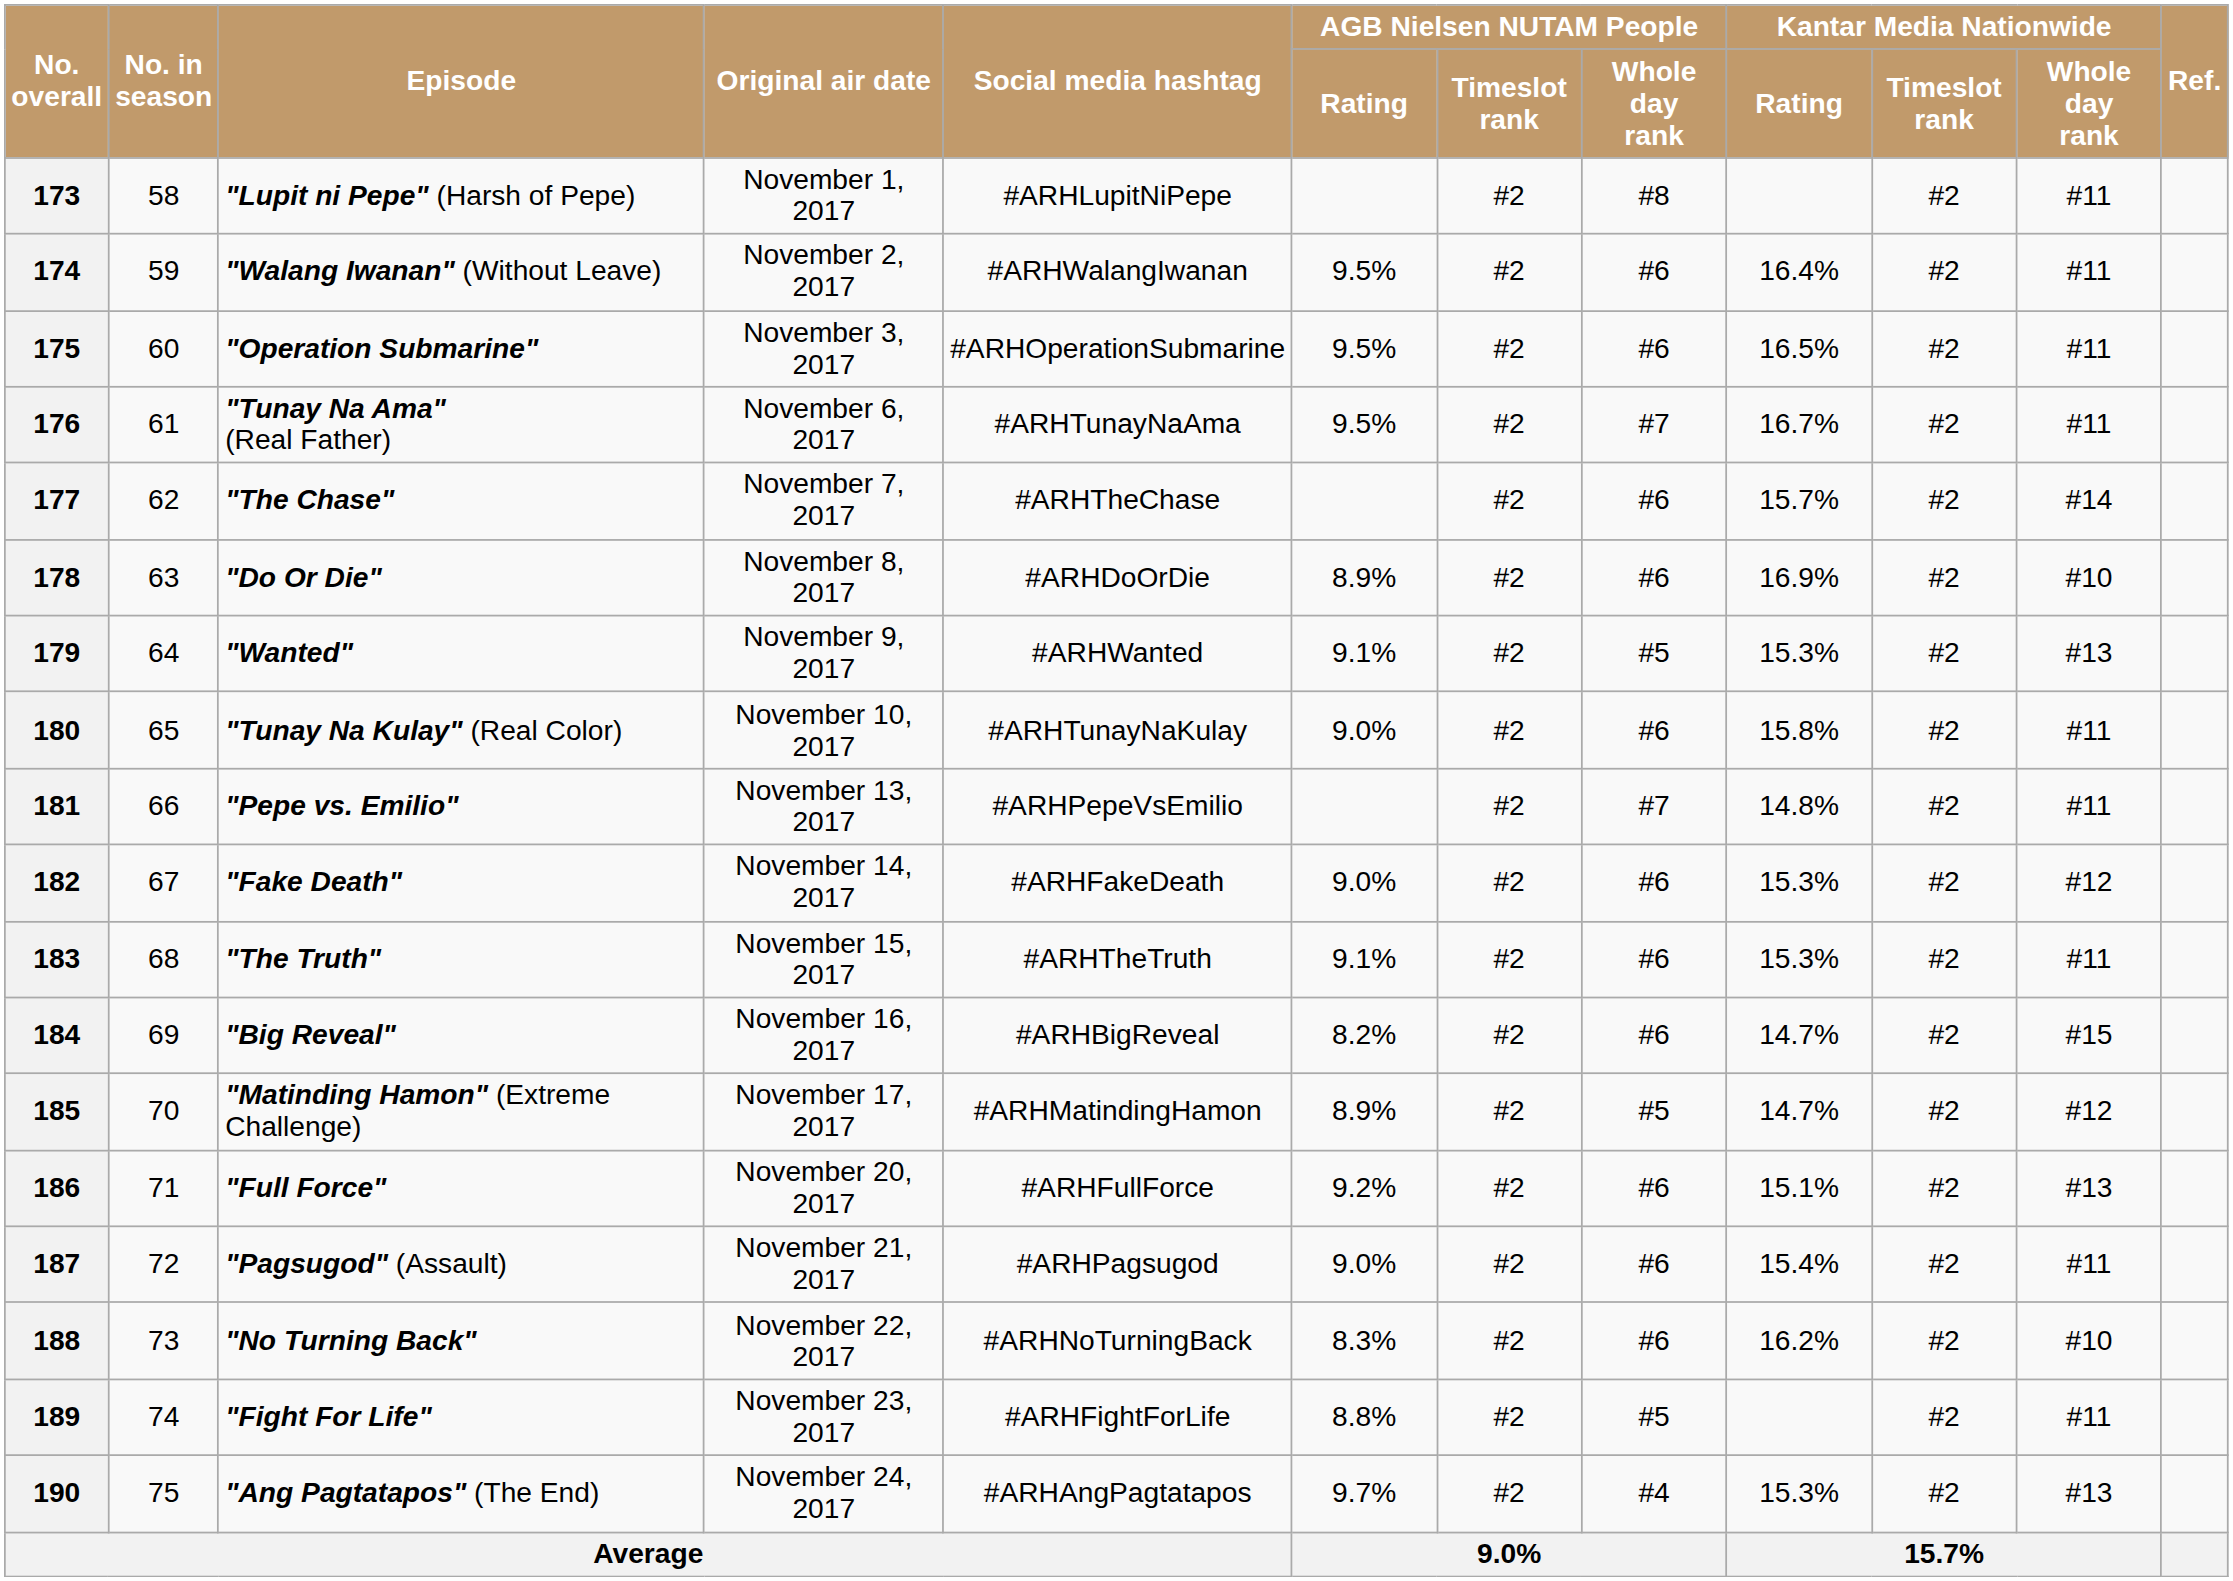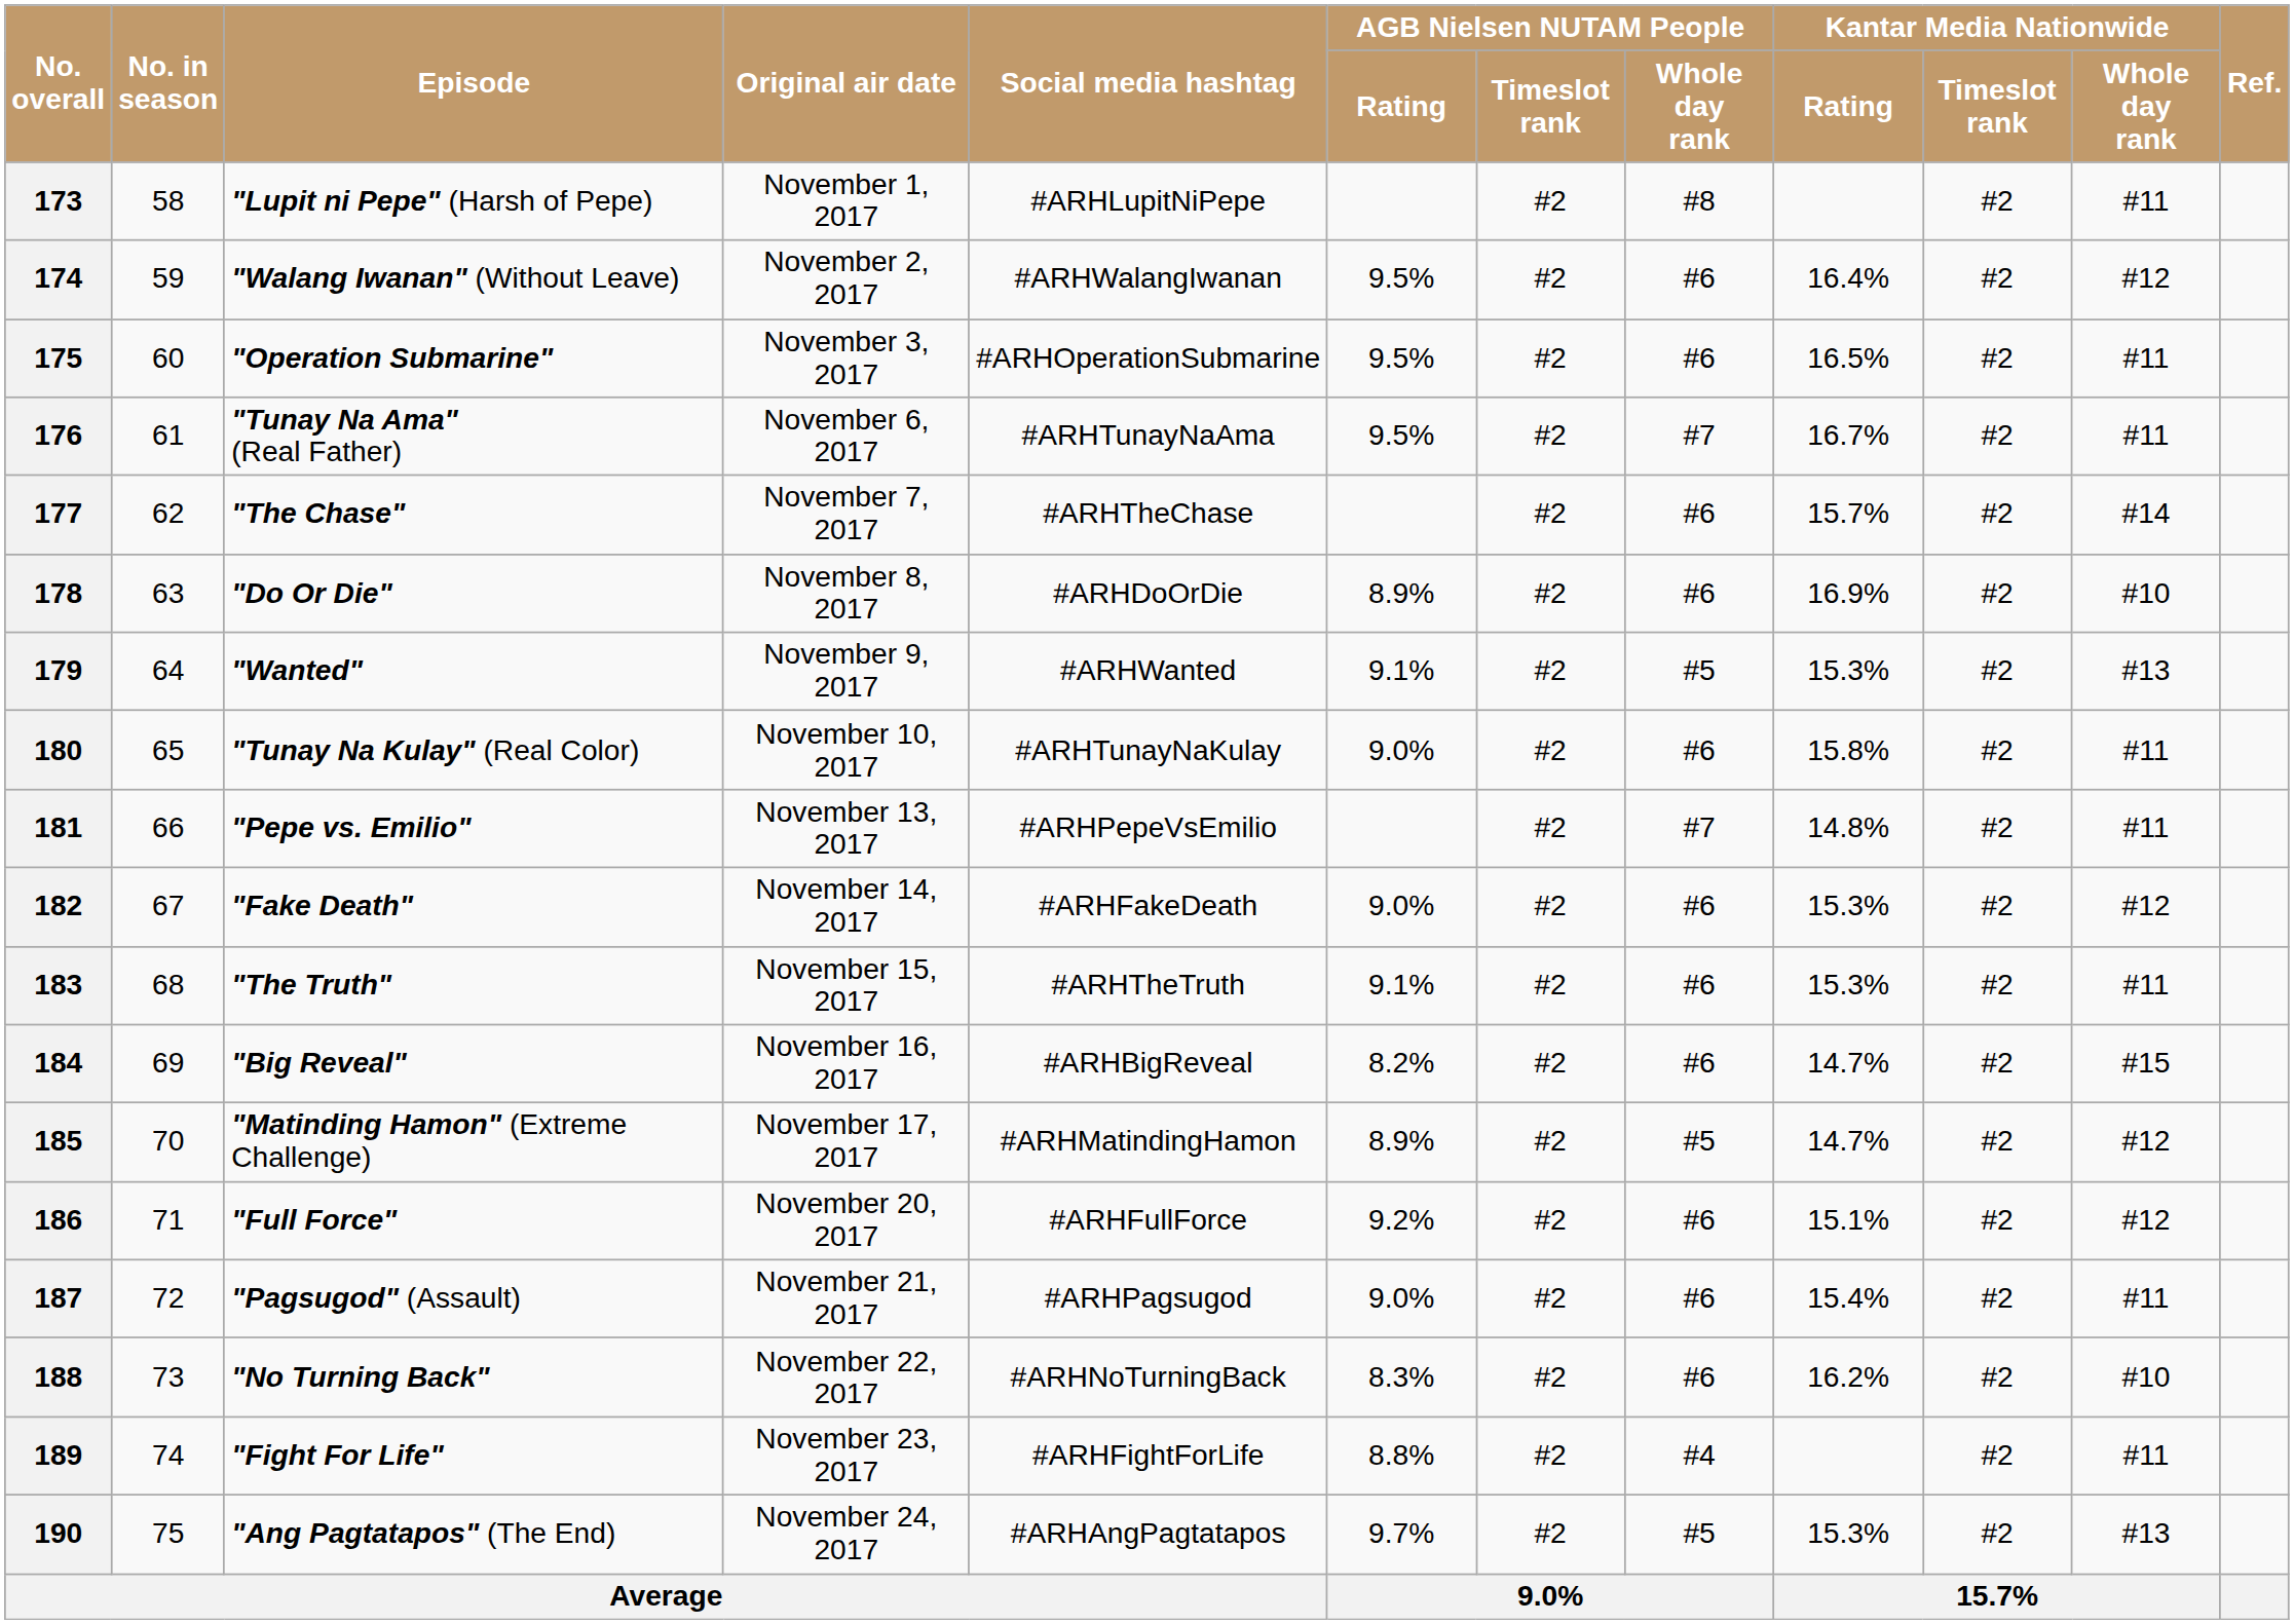174 | Kantar Media Nationwide / Whole day rank: #11 -> #12
186 | Kantar Media Nationwide / Whole day rank: #13 -> #12
189 | AGB Nielsen NUTAM People / Whole day rank: #5 -> #4
190 | AGB Nielsen NUTAM People / Whole day rank: #4 -> #5
